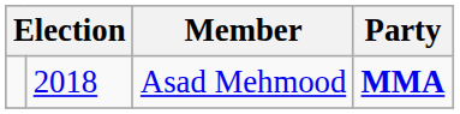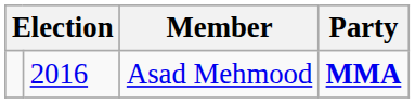Asad Mehmood | column 2: 2018 -> 2016
